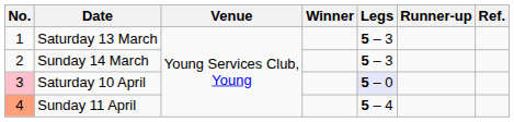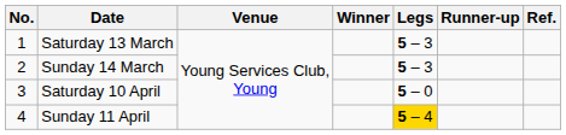Saturday 10 April | No.: pink background -> no background
Saturday 10 April | Legs: lavender background -> no background
Sunday 11 April | No.: lightsalmon background -> no background
Sunday 11 April | Legs: no background -> gold background
